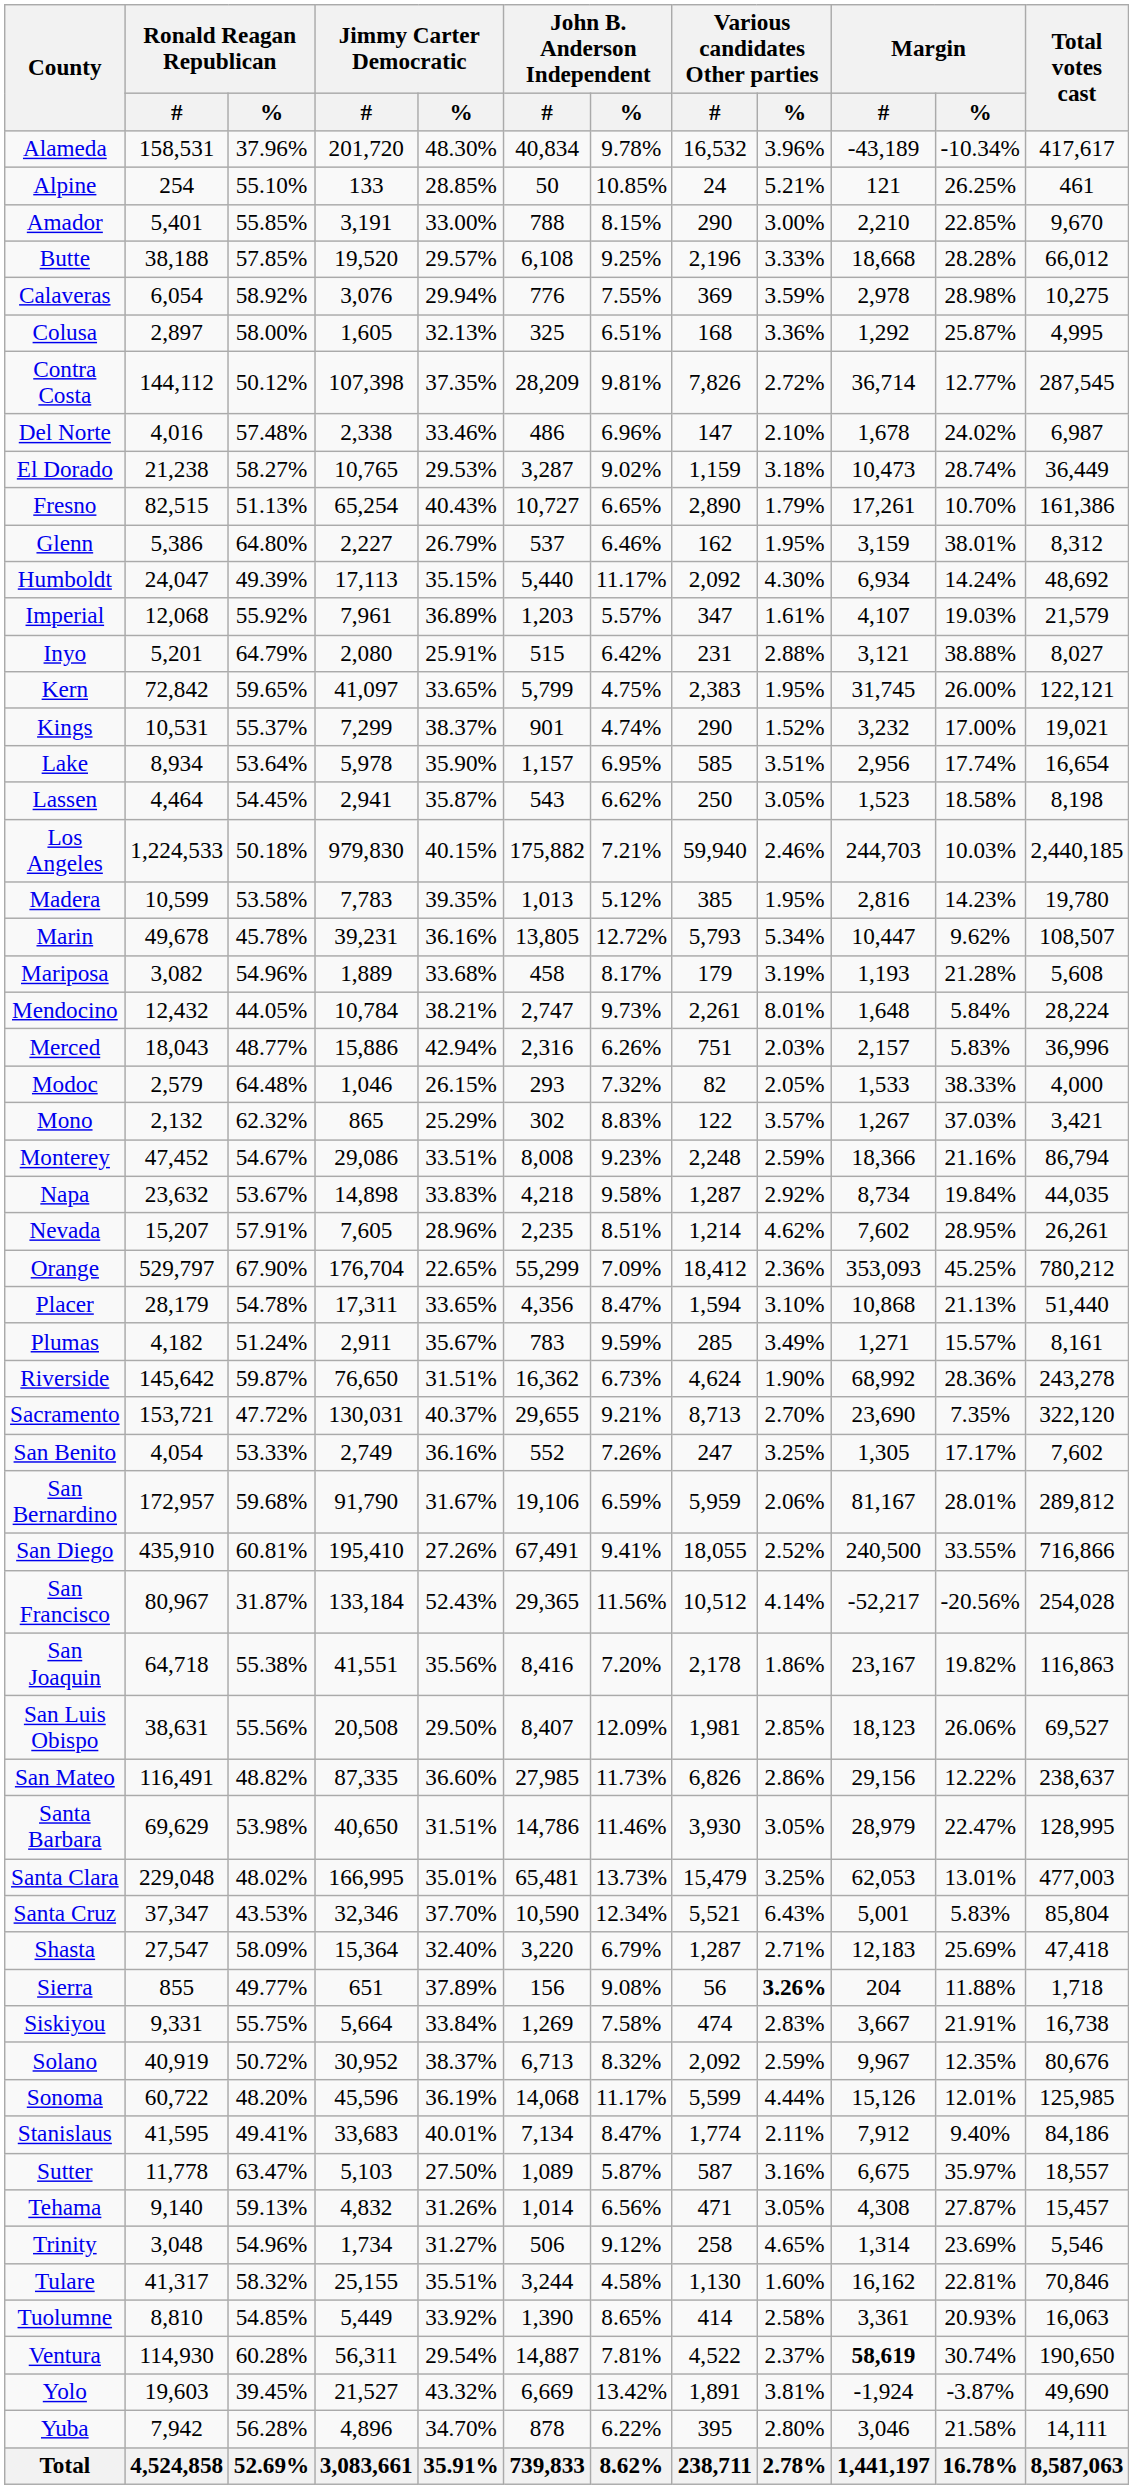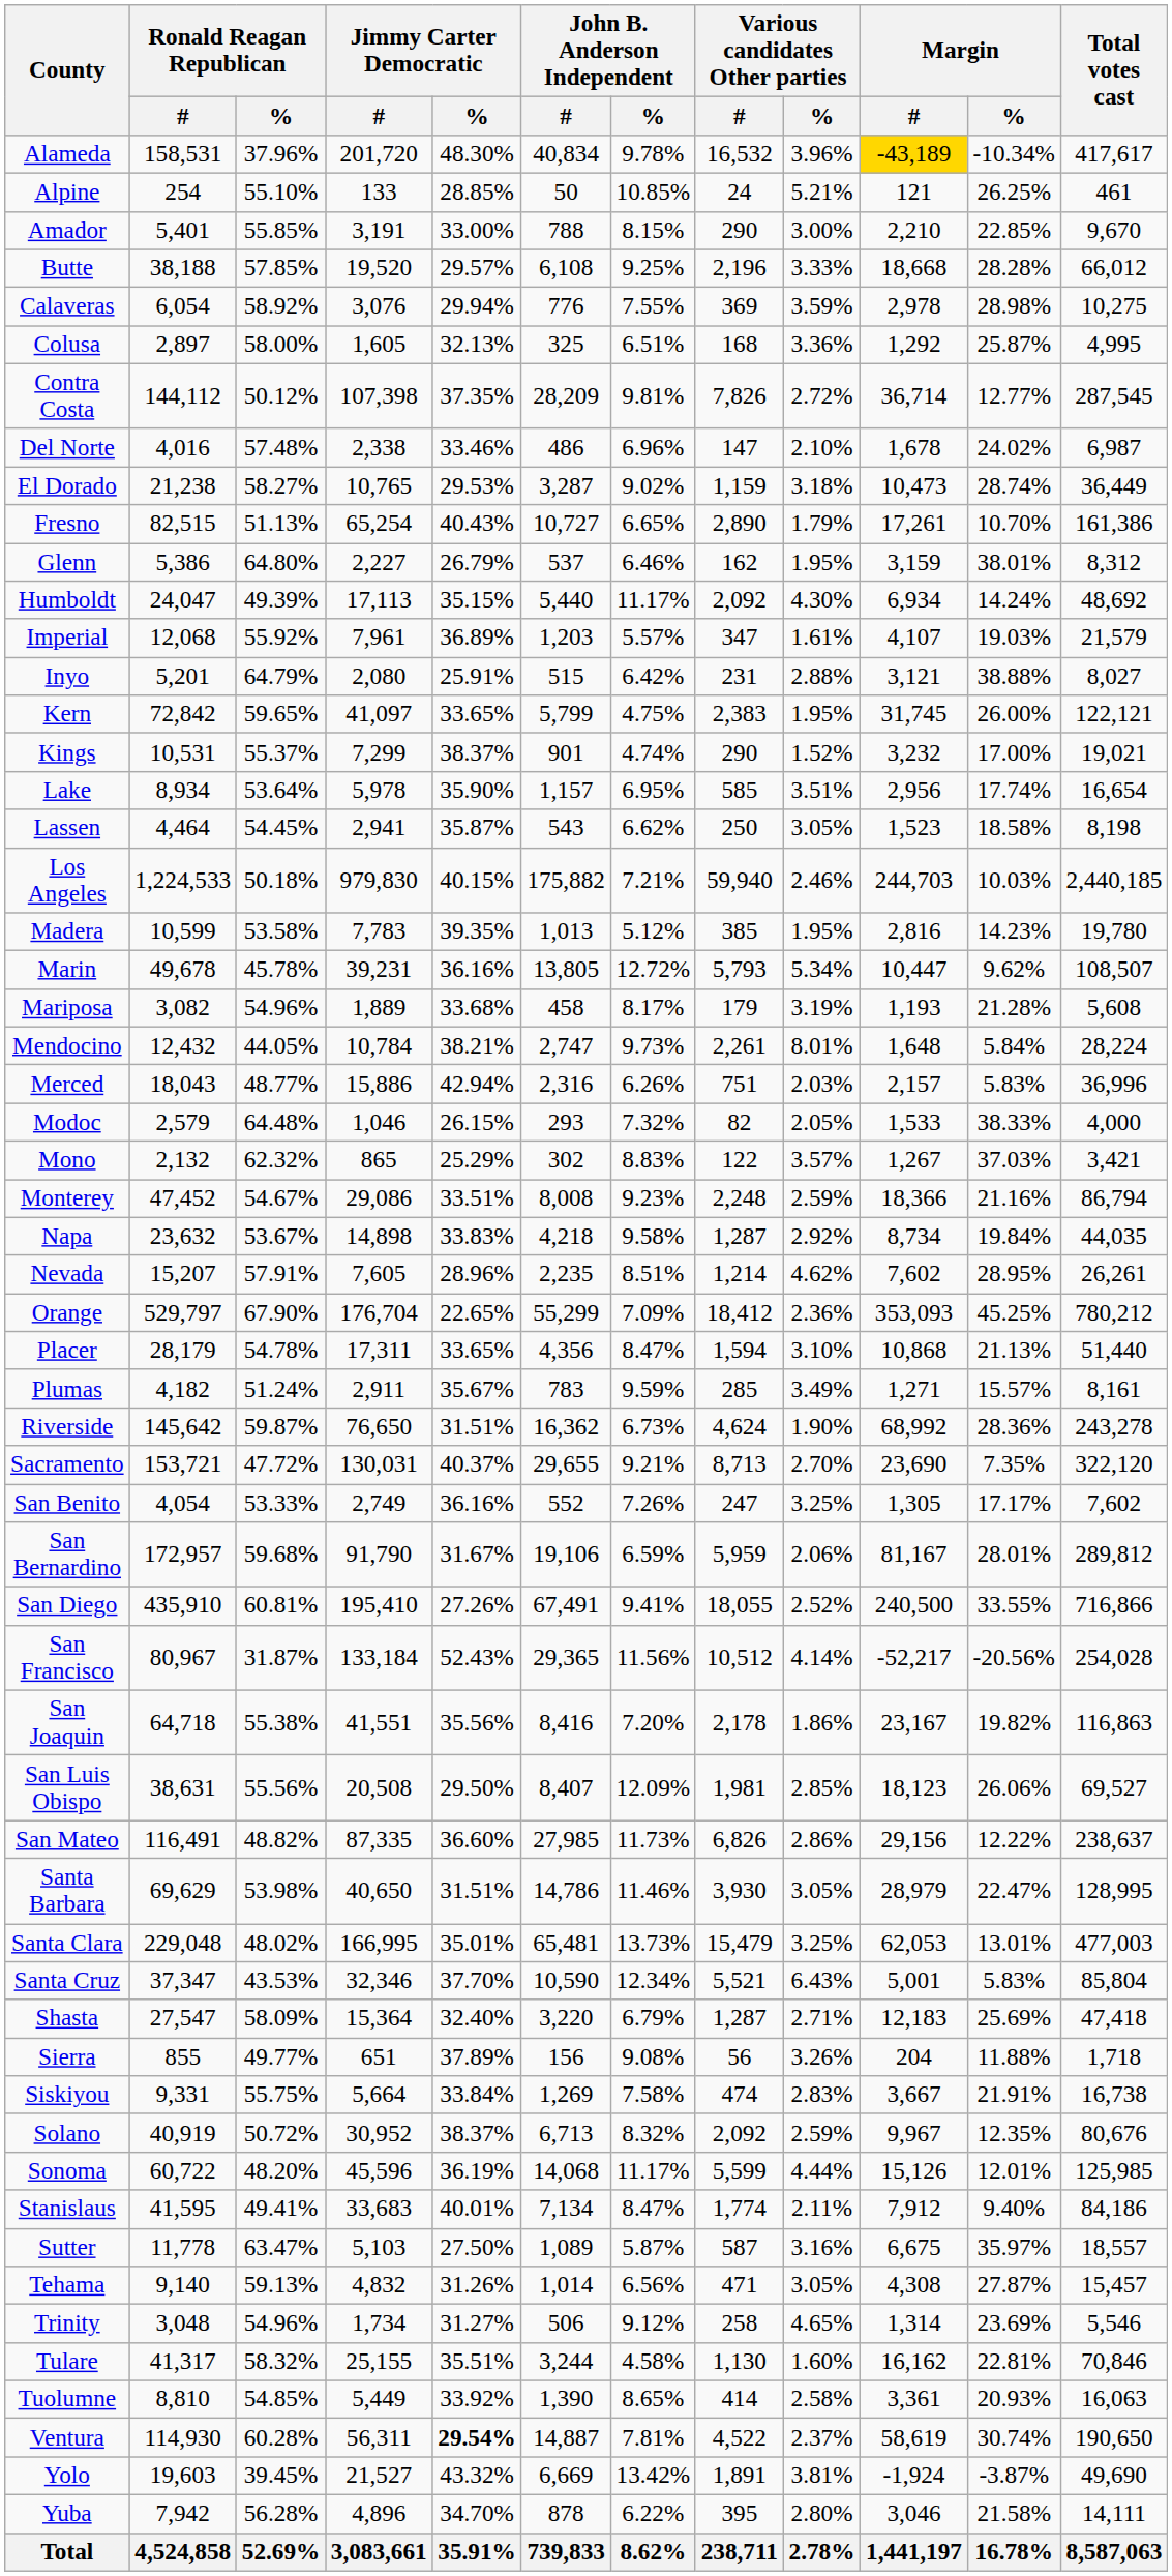Alameda | Margin / #: no background -> gold background
Sierra | Various candidates Other parties / %: bold -> normal
Ventura | Jimmy Carter Democratic / %: normal -> bold
Ventura | Margin / #: bold -> normal
